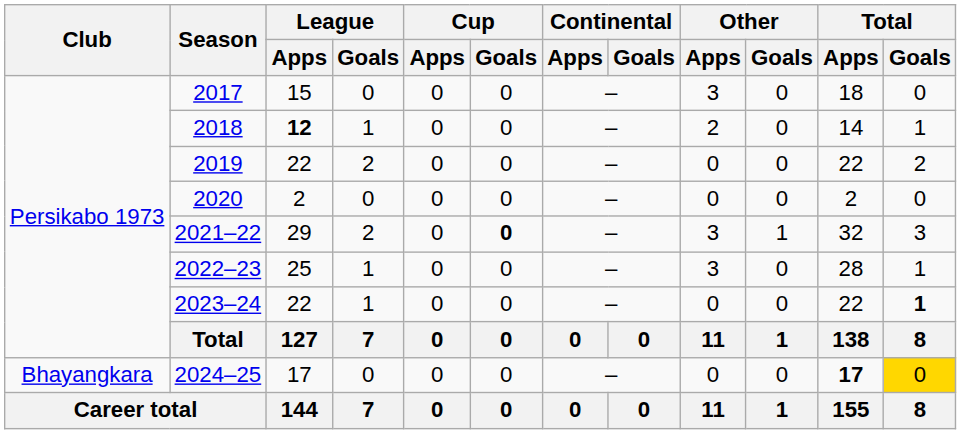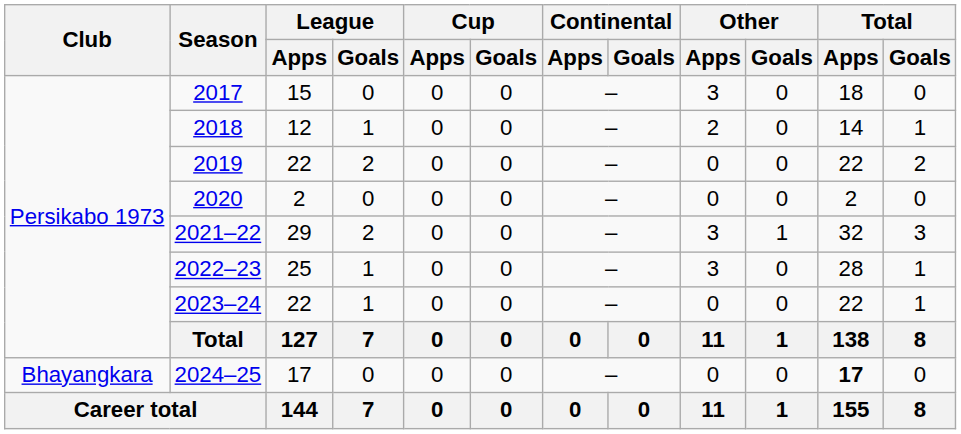2018 | League / Apps: bold -> normal
2021–22 | Cup / Goals: bold -> normal
2023–24 | Total / Goals: bold -> normal
2024–25 | Total / Goals: gold background -> no background
